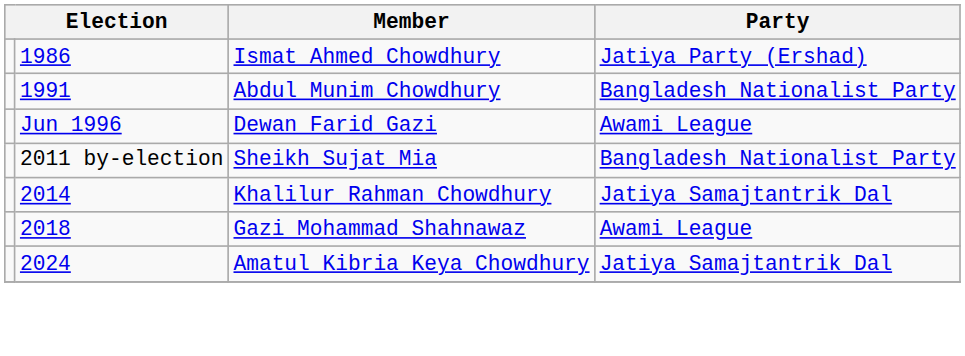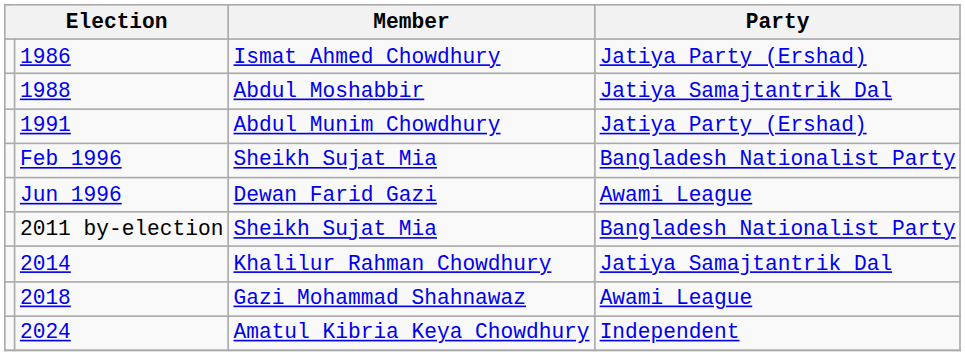+ row: 1988 | Abdul Moshabbir | Jatiya Samajtantrik Dal
1991 | Party: Bangladesh Nationalist Party -> Jatiya Party (Ershad)
+ row: Feb 1996 | Sheikh Sujat Mia | Bangladesh Nationalist Party
2024 | Party: Jatiya Samajtantrik Dal -> Independent
